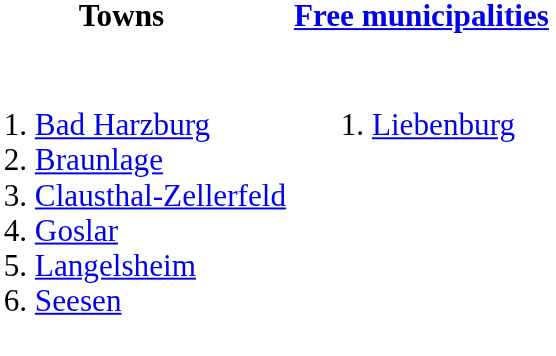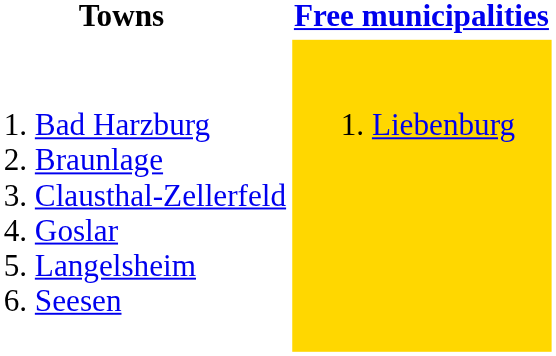row 2 | Free municipalities: no background -> gold background
